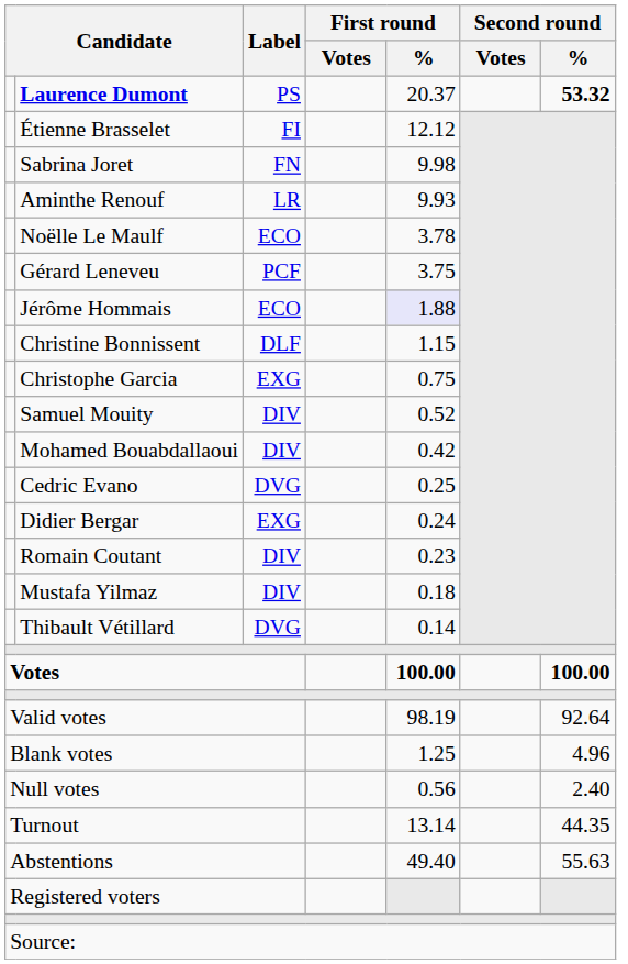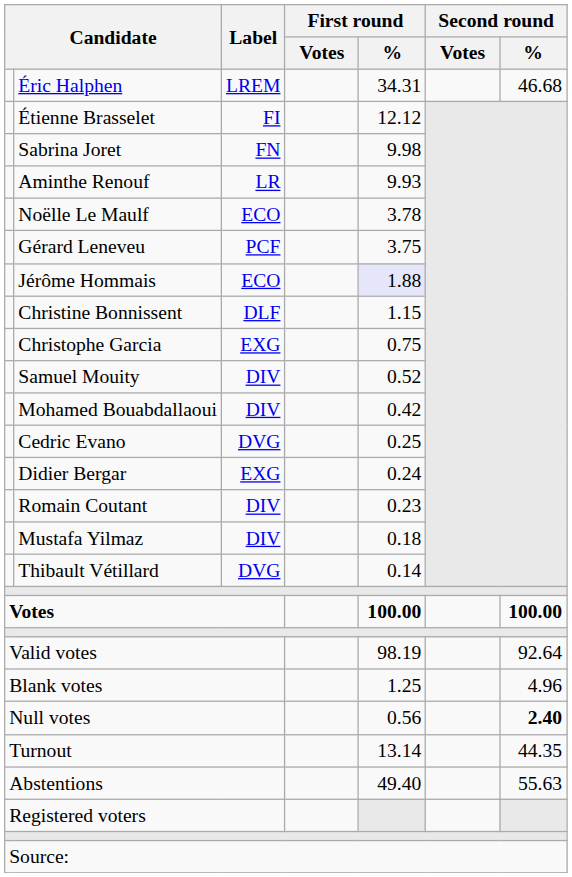+ row: Éric Halphen | LREM | 34.31 | 46.68
- row: Laurence Dumont | PS | 20.37 | 53.32
Null votes | Second round / %: normal -> bold
